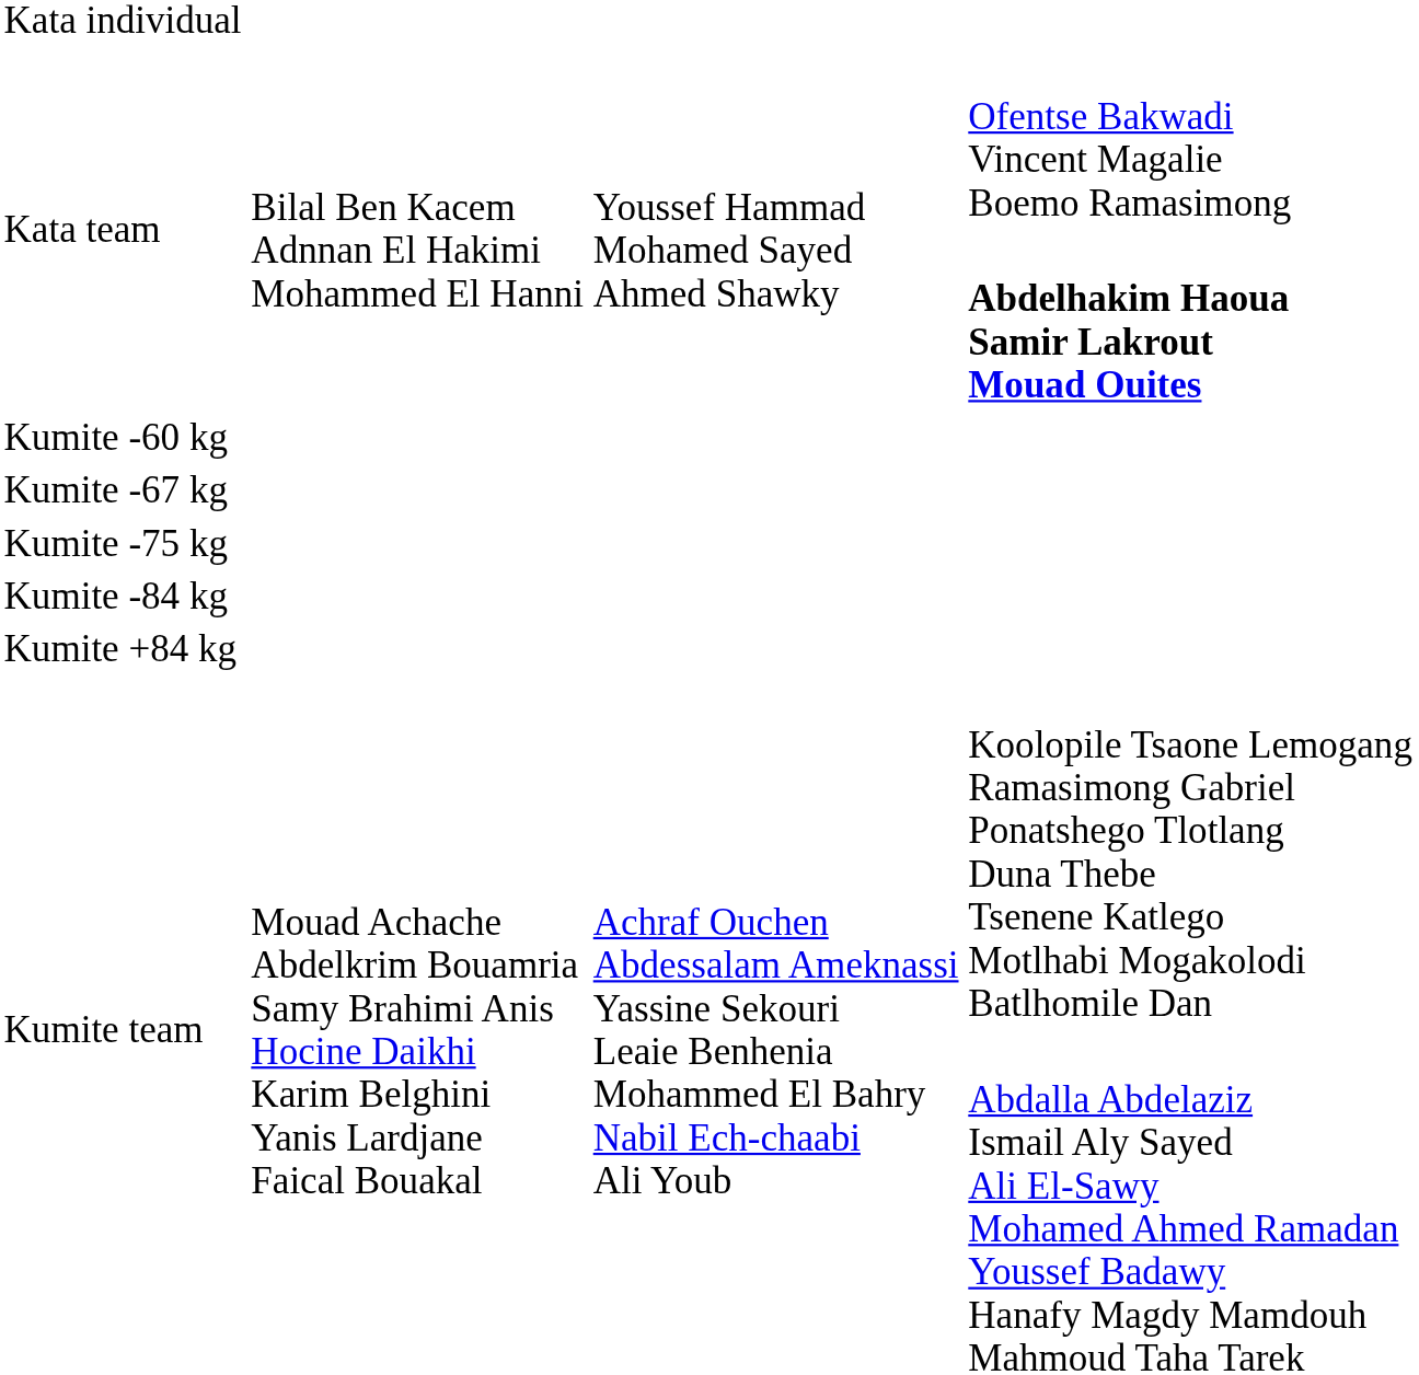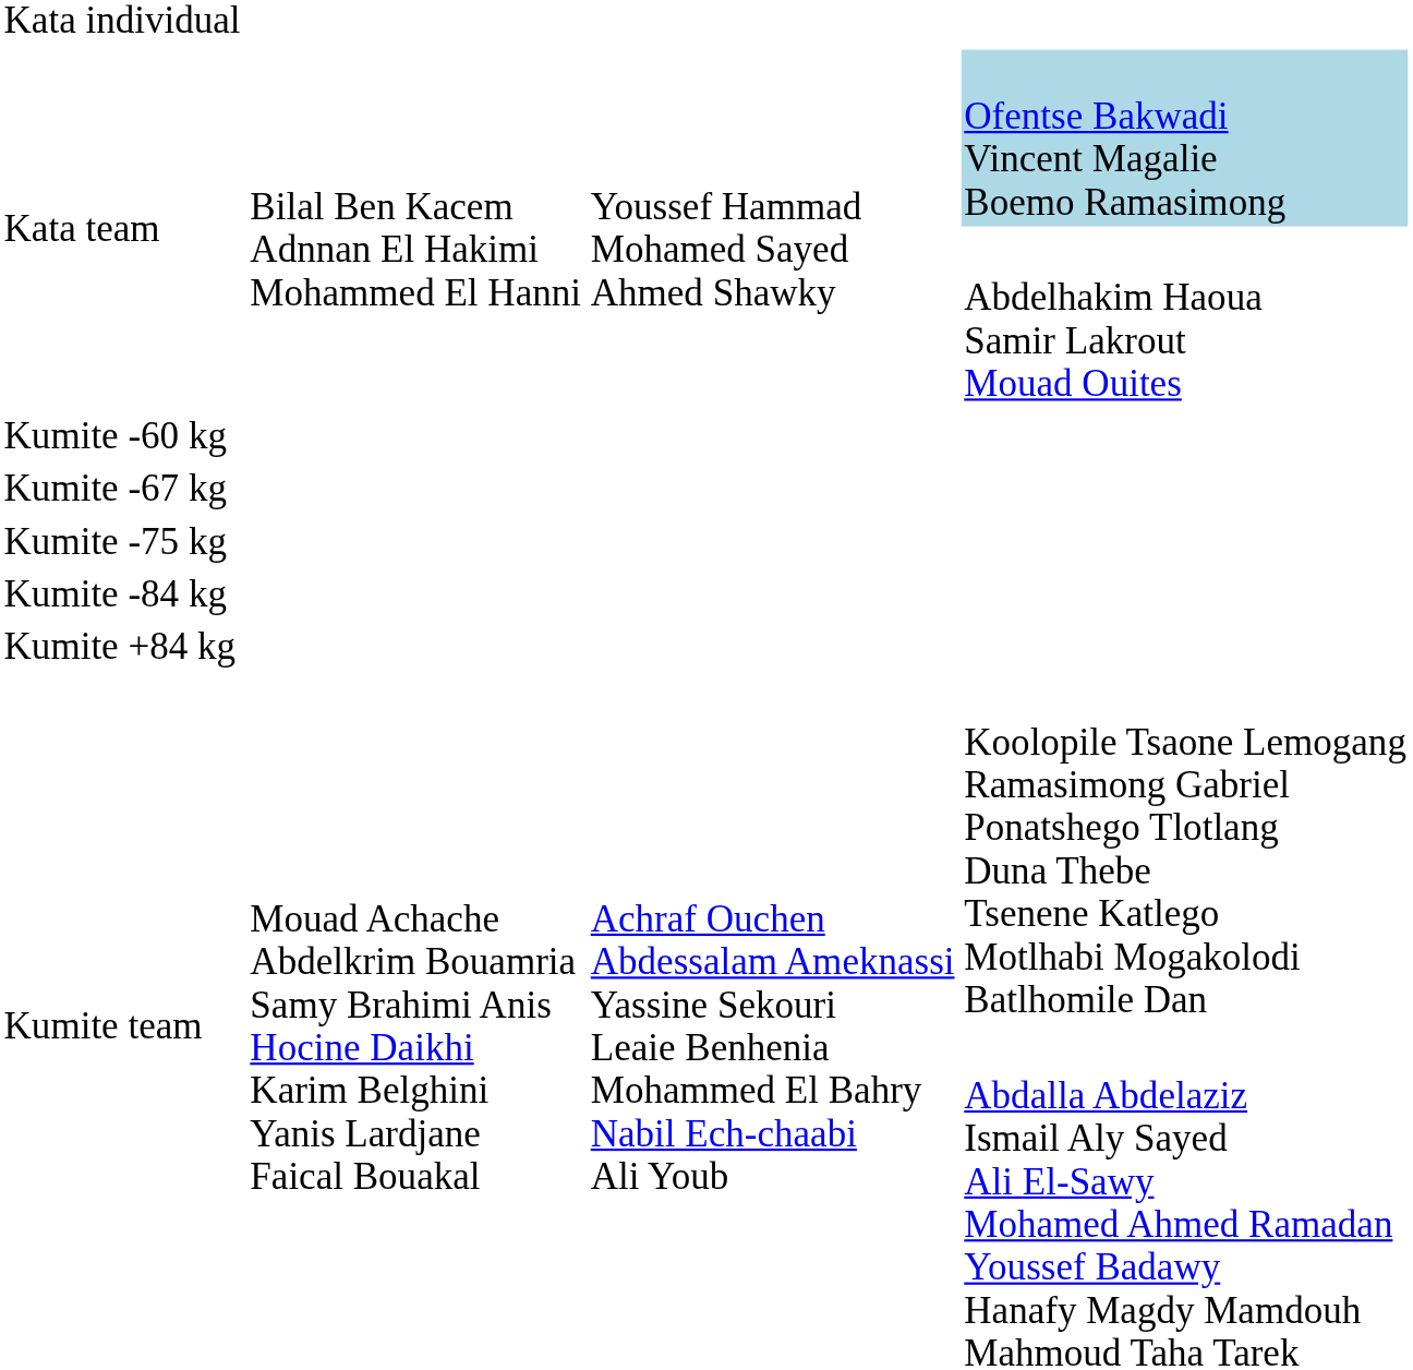Kata team / Ofentse Bakwadi Vincent Magalie Boemo Ramasimong | column 4: no background -> lightblue background
Kata team / Abdelhakim Haoua Samir Lakrout Mouad Ouites | column 4: bold -> normal
